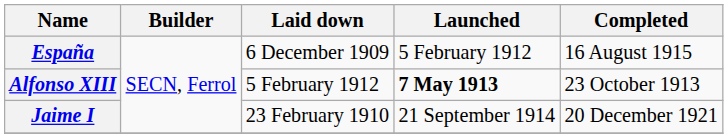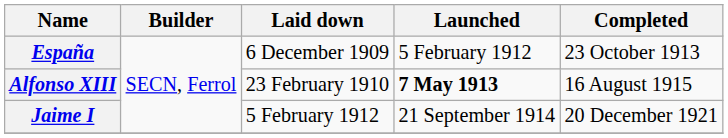España | Completed: 16 August 1915 -> 23 October 1913
Alfonso XIII | Laid down: 5 February 1912 -> 23 February 1910
Alfonso XIII | Completed: 23 October 1913 -> 16 August 1915
Jaime I | Laid down: 23 February 1910 -> 5 February 1912
